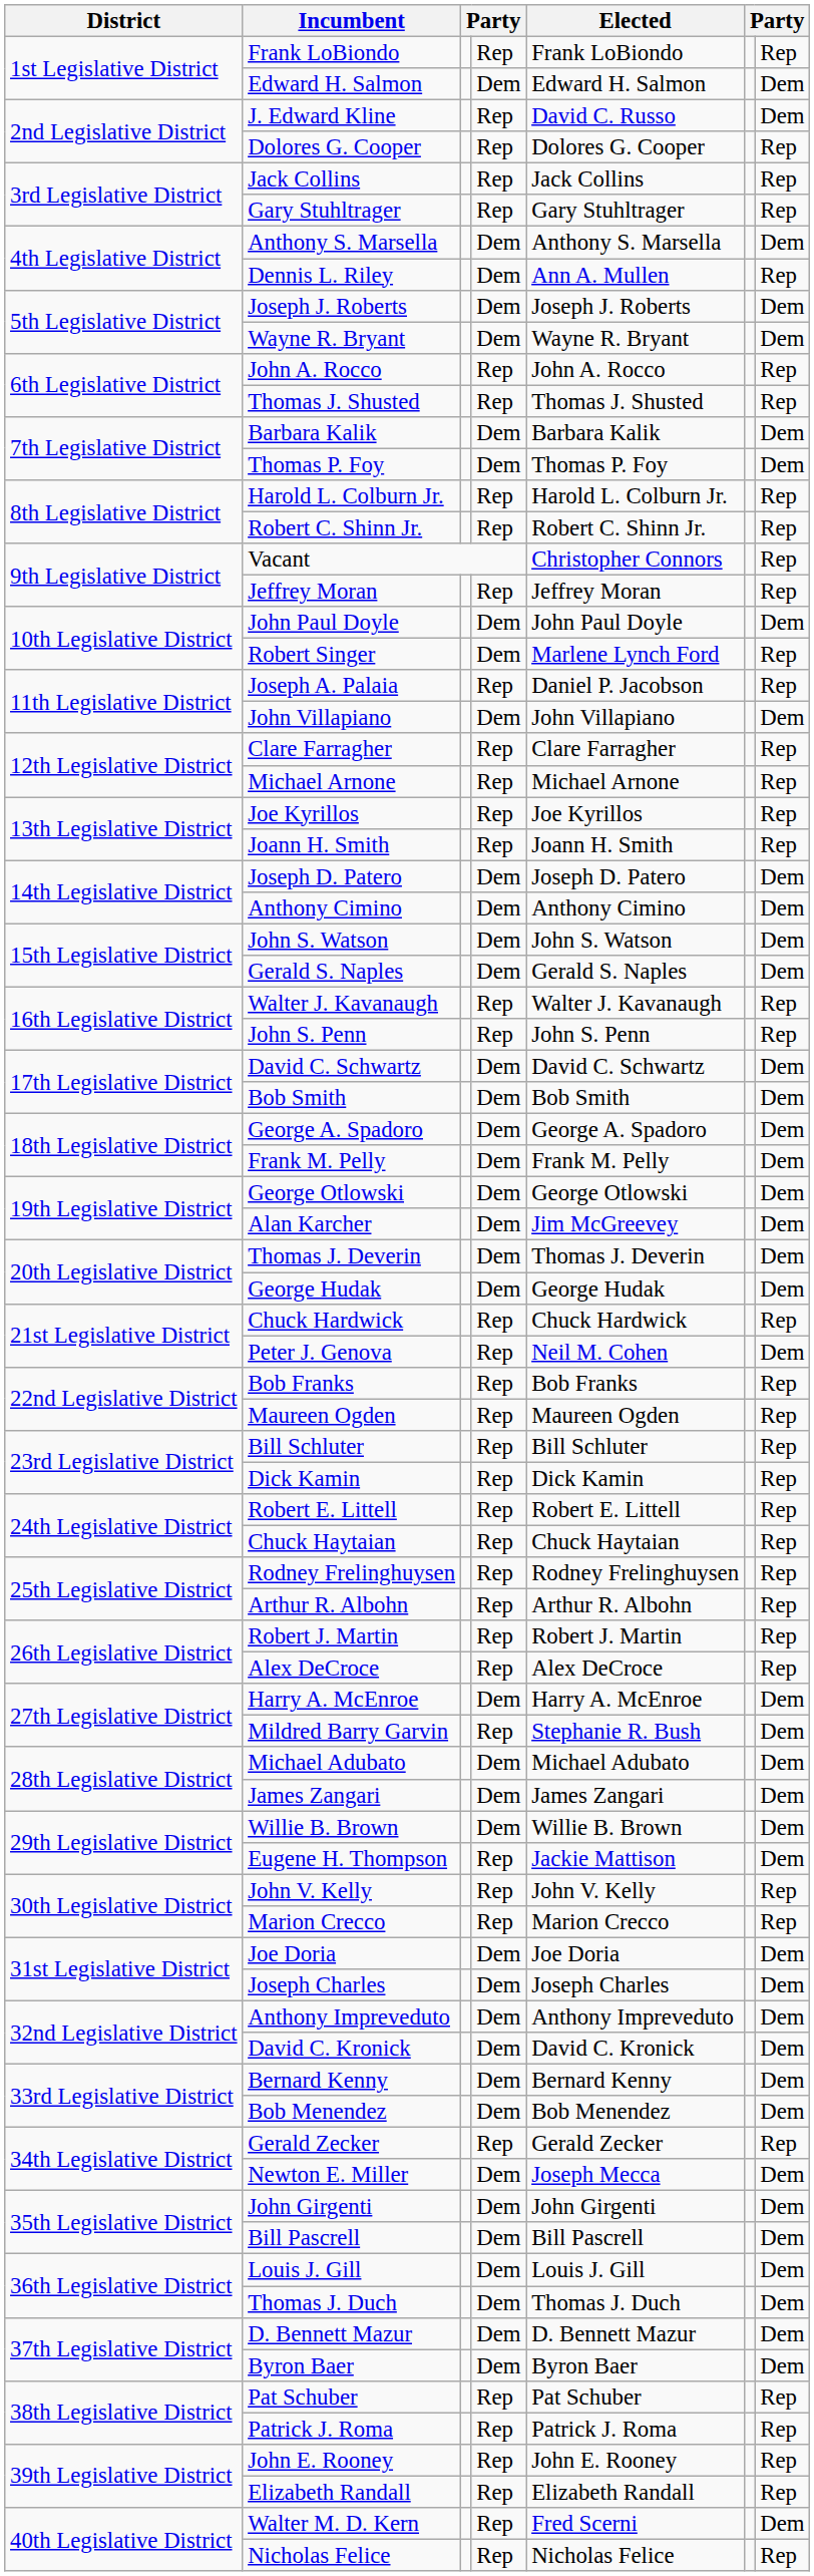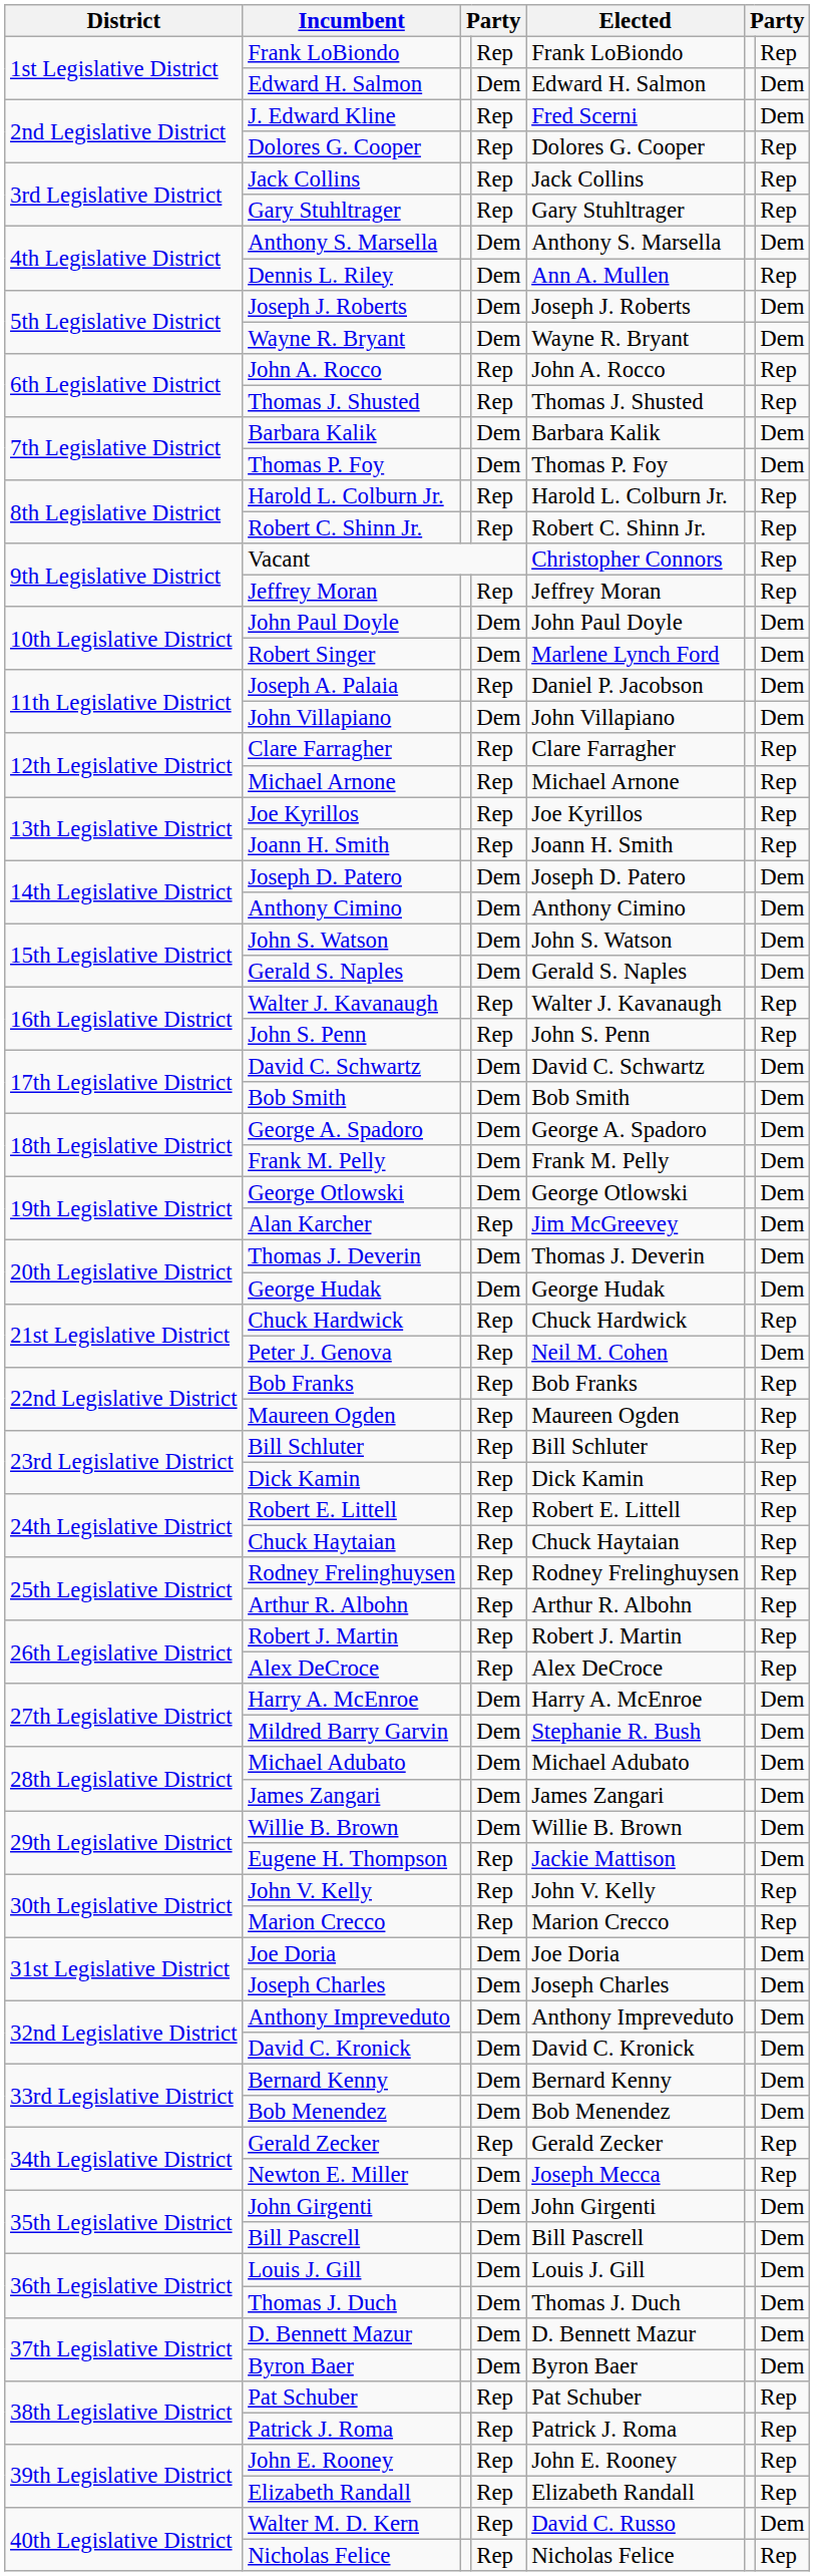J. Edward Kline | Elected: David C. Russo -> Fred Scerni
Robert Singer | column 7: Rep -> Dem
Joseph A. Palaia | column 7: Rep -> Dem
Alan Karcher | column 4: Dem -> Rep
Mildred Barry Garvin | column 4: Rep -> Dem
Newton E. Miller | column 7: Dem -> Rep
Walter M. D. Kern | Elected: Fred Scerni -> David C. Russo
